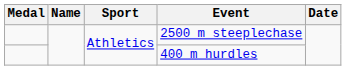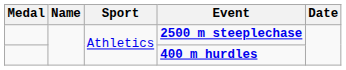2500 m steeplechase | Event: normal -> bold
400 m hurdles | Event: normal -> bold
